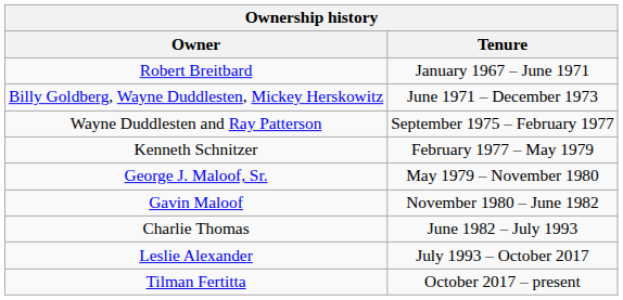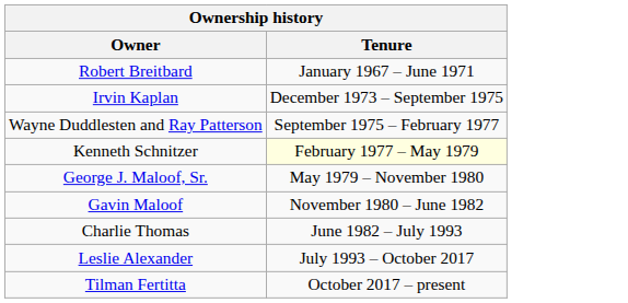- row: Billy Goldberg, Wayne Duddlesten, Mickey Herskowitz | June 1971 – December 1973
+ row: Irvin Kaplan | December 1973 – September 1975
Kenneth Schnitzer | Tenure: no background -> lightyellow background
